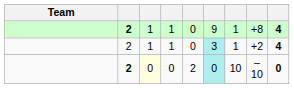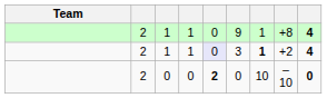row 2 | column 2: bold -> normal
row 3 | column 5: no background -> lavender background
row 3 | column 6: paleturquoise background -> no background
row 3 | column 7: normal -> bold
row 4 | column 2: bold -> normal
row 4 | column 3: lightyellow background -> no background
row 4 | column 5: normal -> bold
row 4 | column 6: paleturquoise background -> no background
